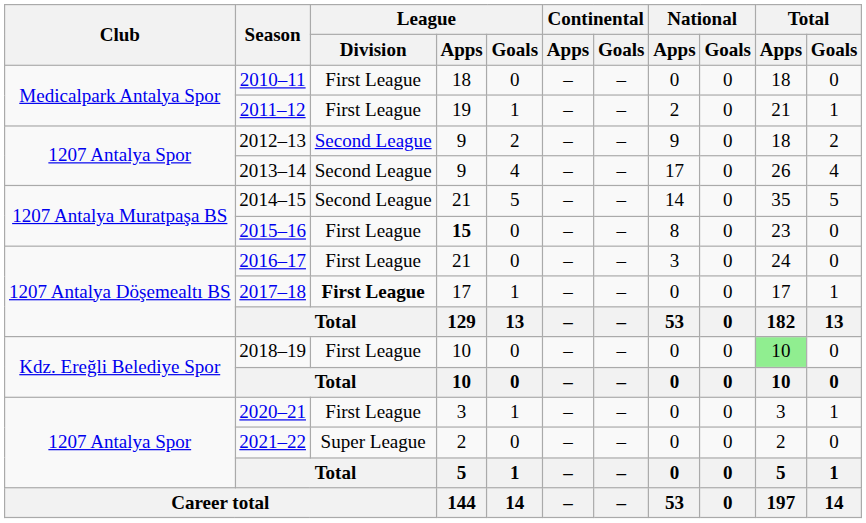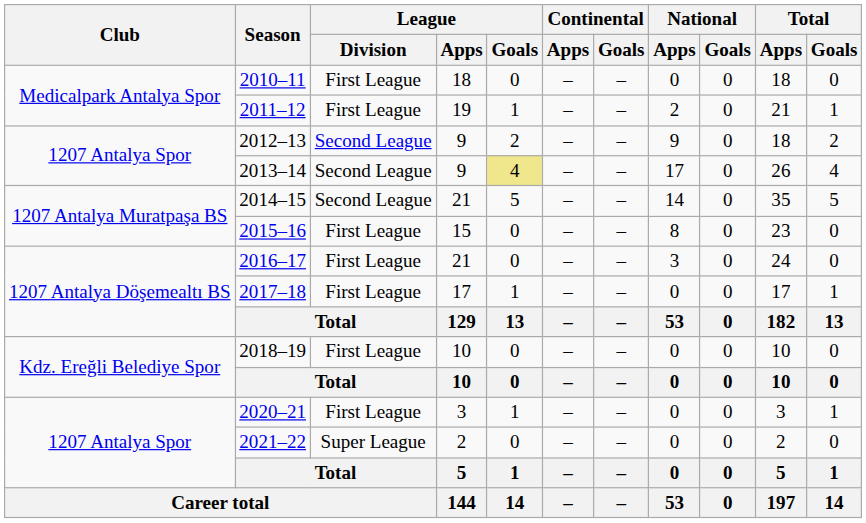2013–14 | League / Goals: no background -> khaki background
2015–16 | League / Apps: bold -> normal
2017–18 | League / Division: bold -> normal
2018–19 | Total / Apps: lightgreen background -> no background
